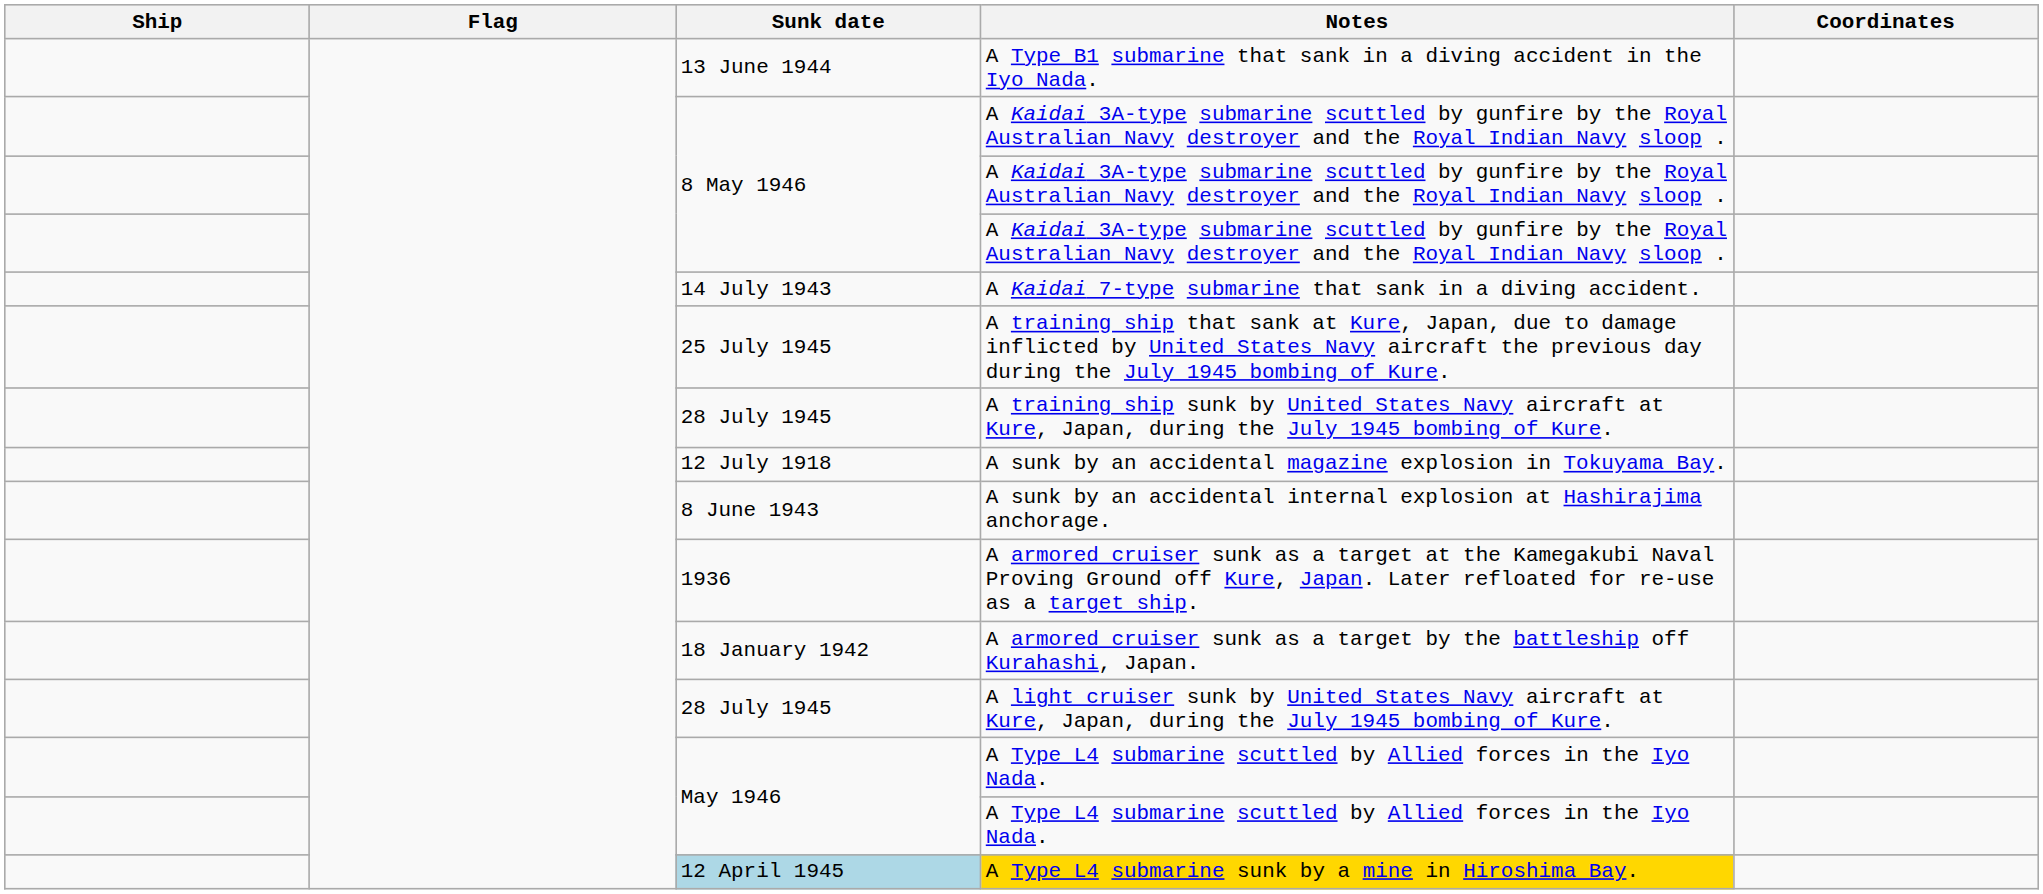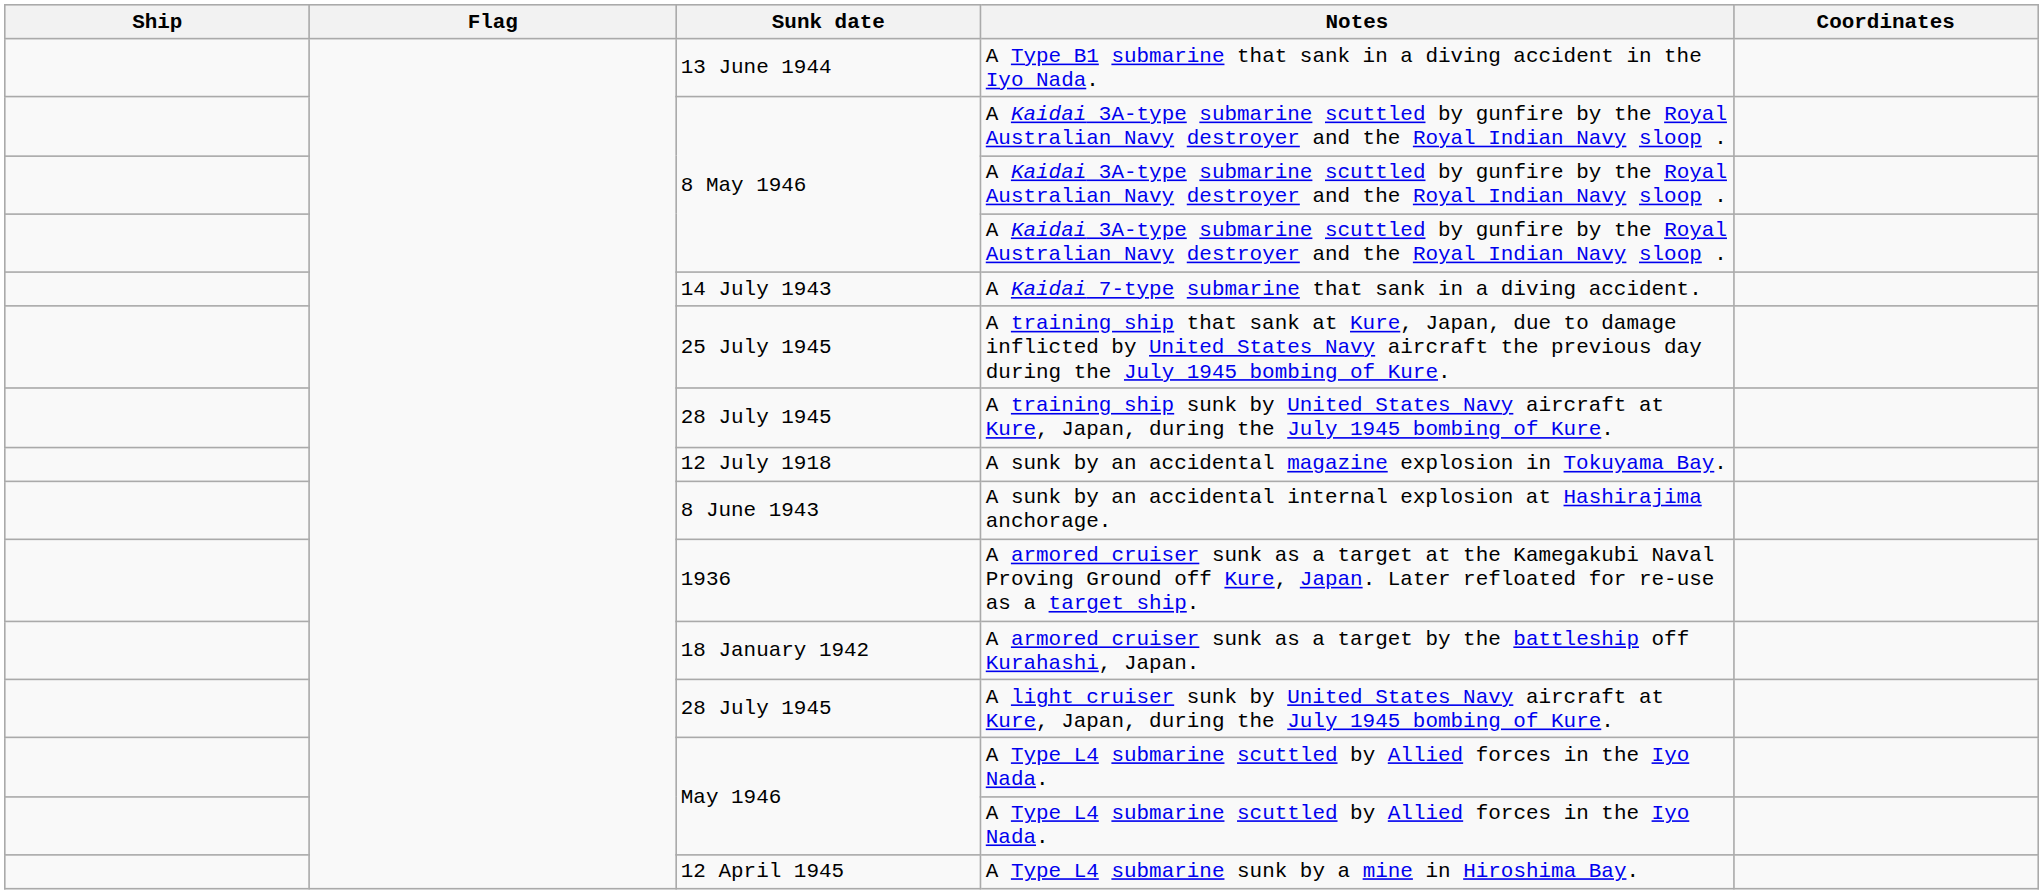A Type L4 submarine sunk by a mine in Hiroshima Bay. | Sunk date: lightblue background -> no background
A Type L4 submarine sunk by a mine in Hiroshima Bay. | Notes: gold background -> no background
